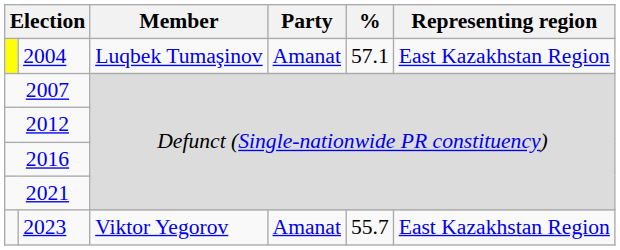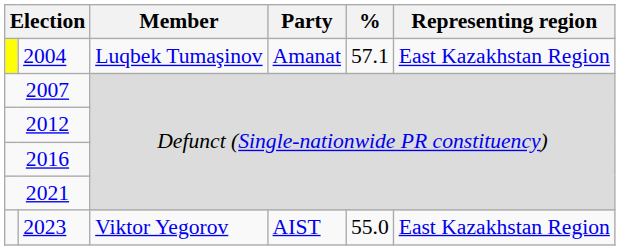2023 | Party: Amanat -> AIST
2023 | %: 55.7 -> 55.0
